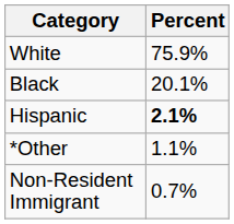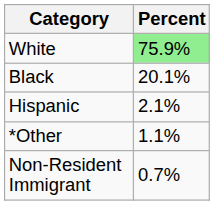White | Percent: no background -> lightgreen background
Hispanic | Percent: bold -> normal
